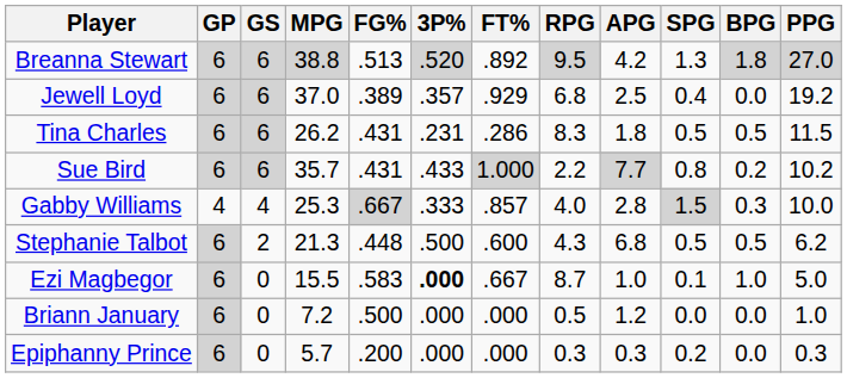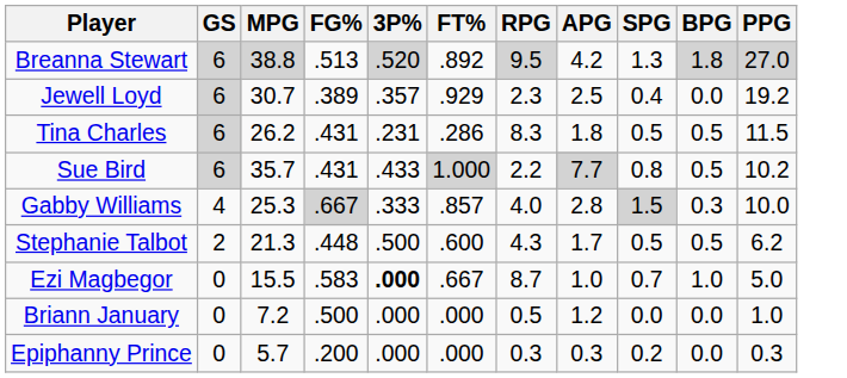- column: GP | 6 | 6 | 6 | 6 | 4 | 6 | 6 | 6 | 6
Jewell Loyd | MPG: 37.0 -> 30.7
Jewell Loyd | RPG: 6.8 -> 2.3
Sue Bird | BPG: 0.2 -> 0.5
Stephanie Talbot | APG: 6.8 -> 1.7
Ezi Magbegor | SPG: 0.1 -> 0.7
